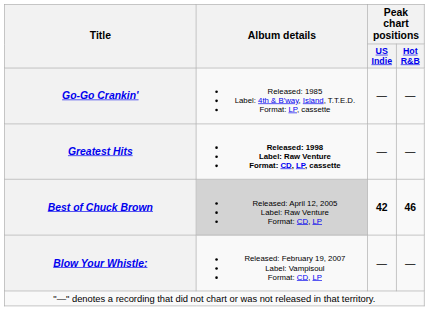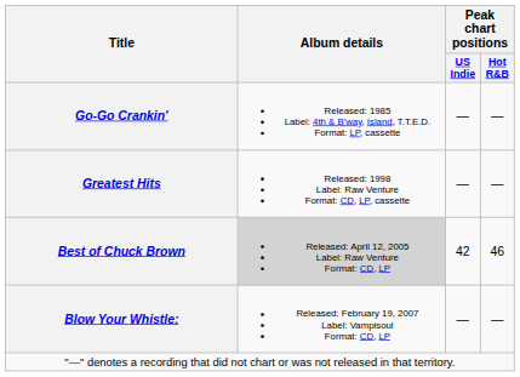Greatest Hits | Album details: bold -> normal
Best of Chuck Brown | Peak chart positions / US Indie: bold -> normal
Best of Chuck Brown | Peak chart positions / Hot R&B: bold -> normal
